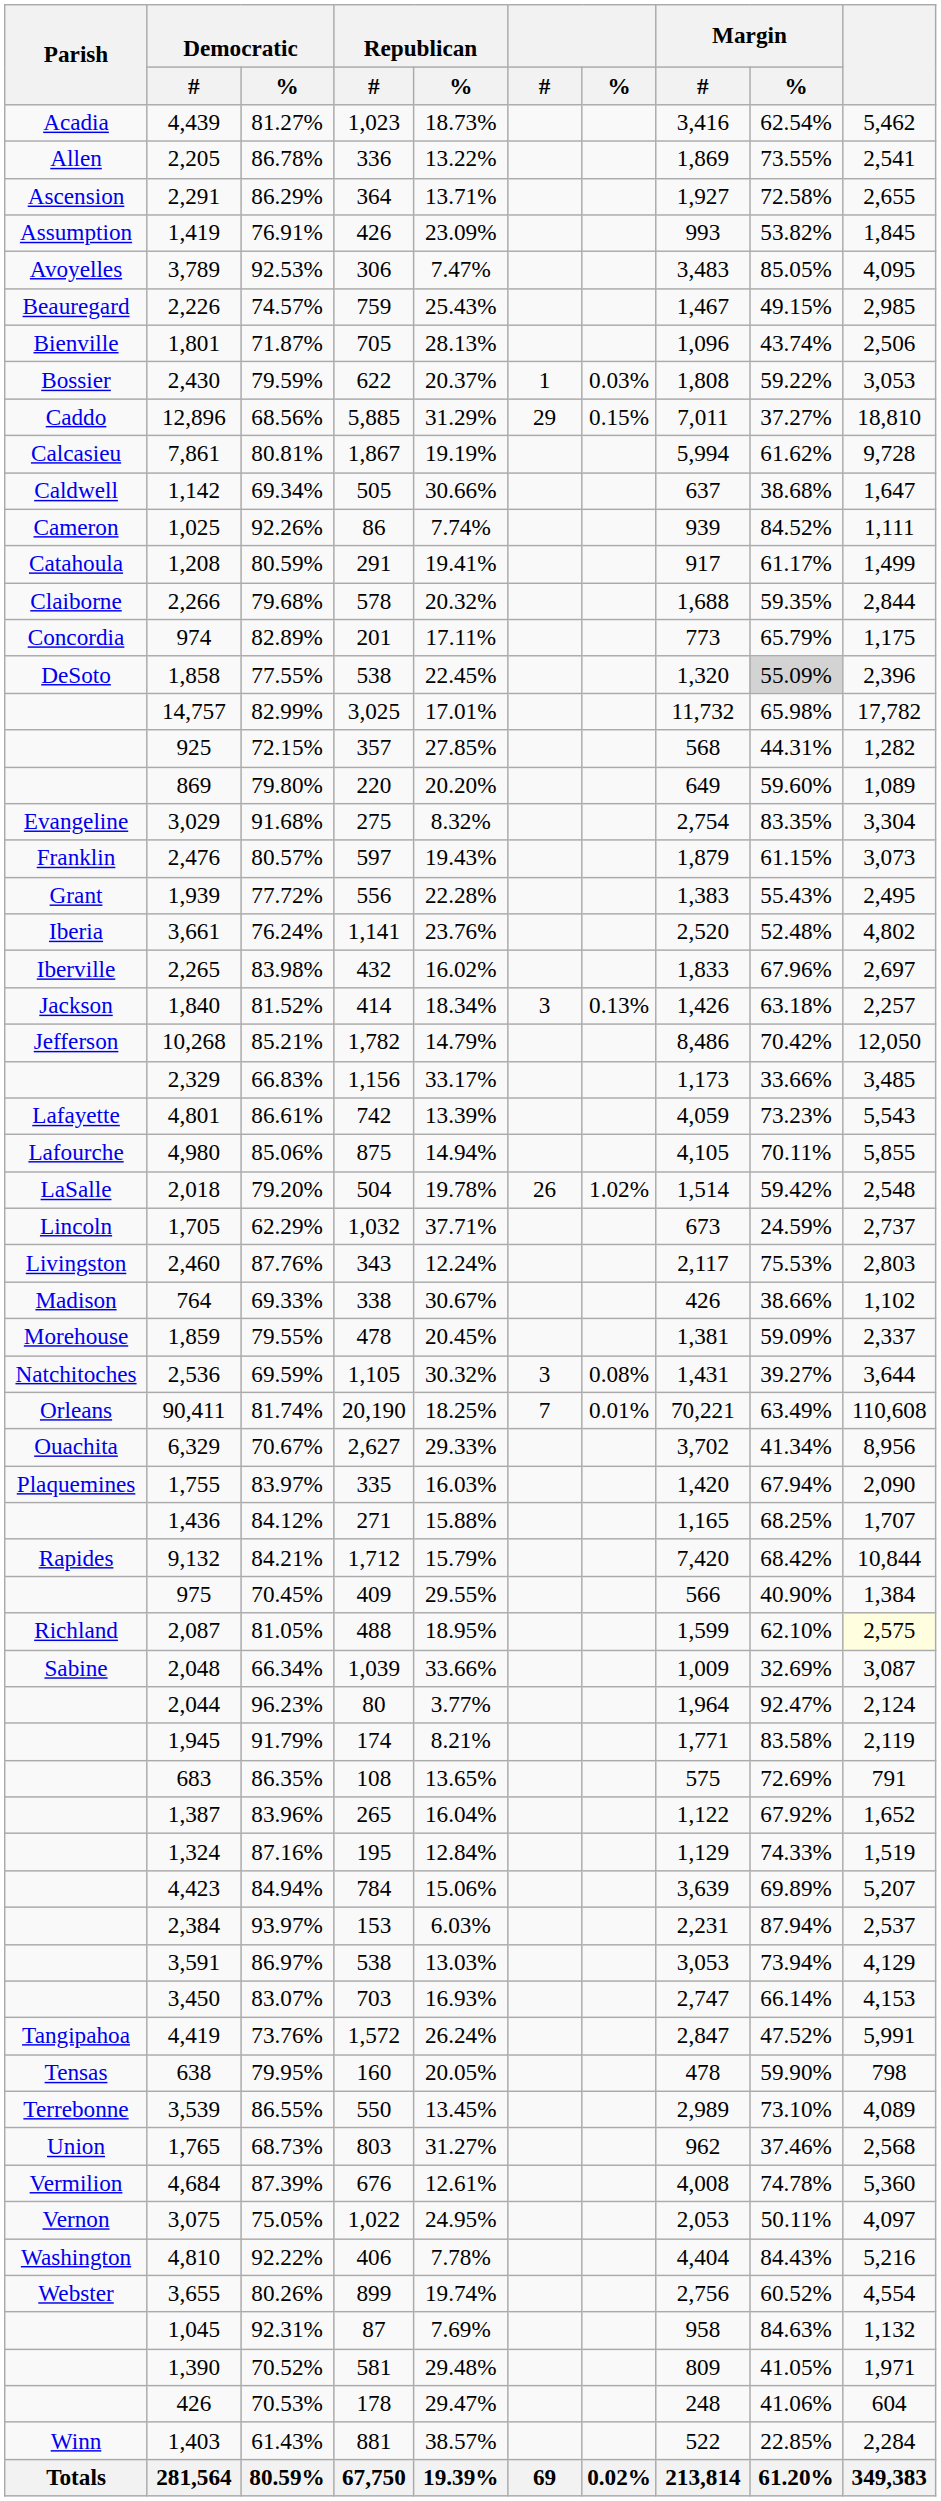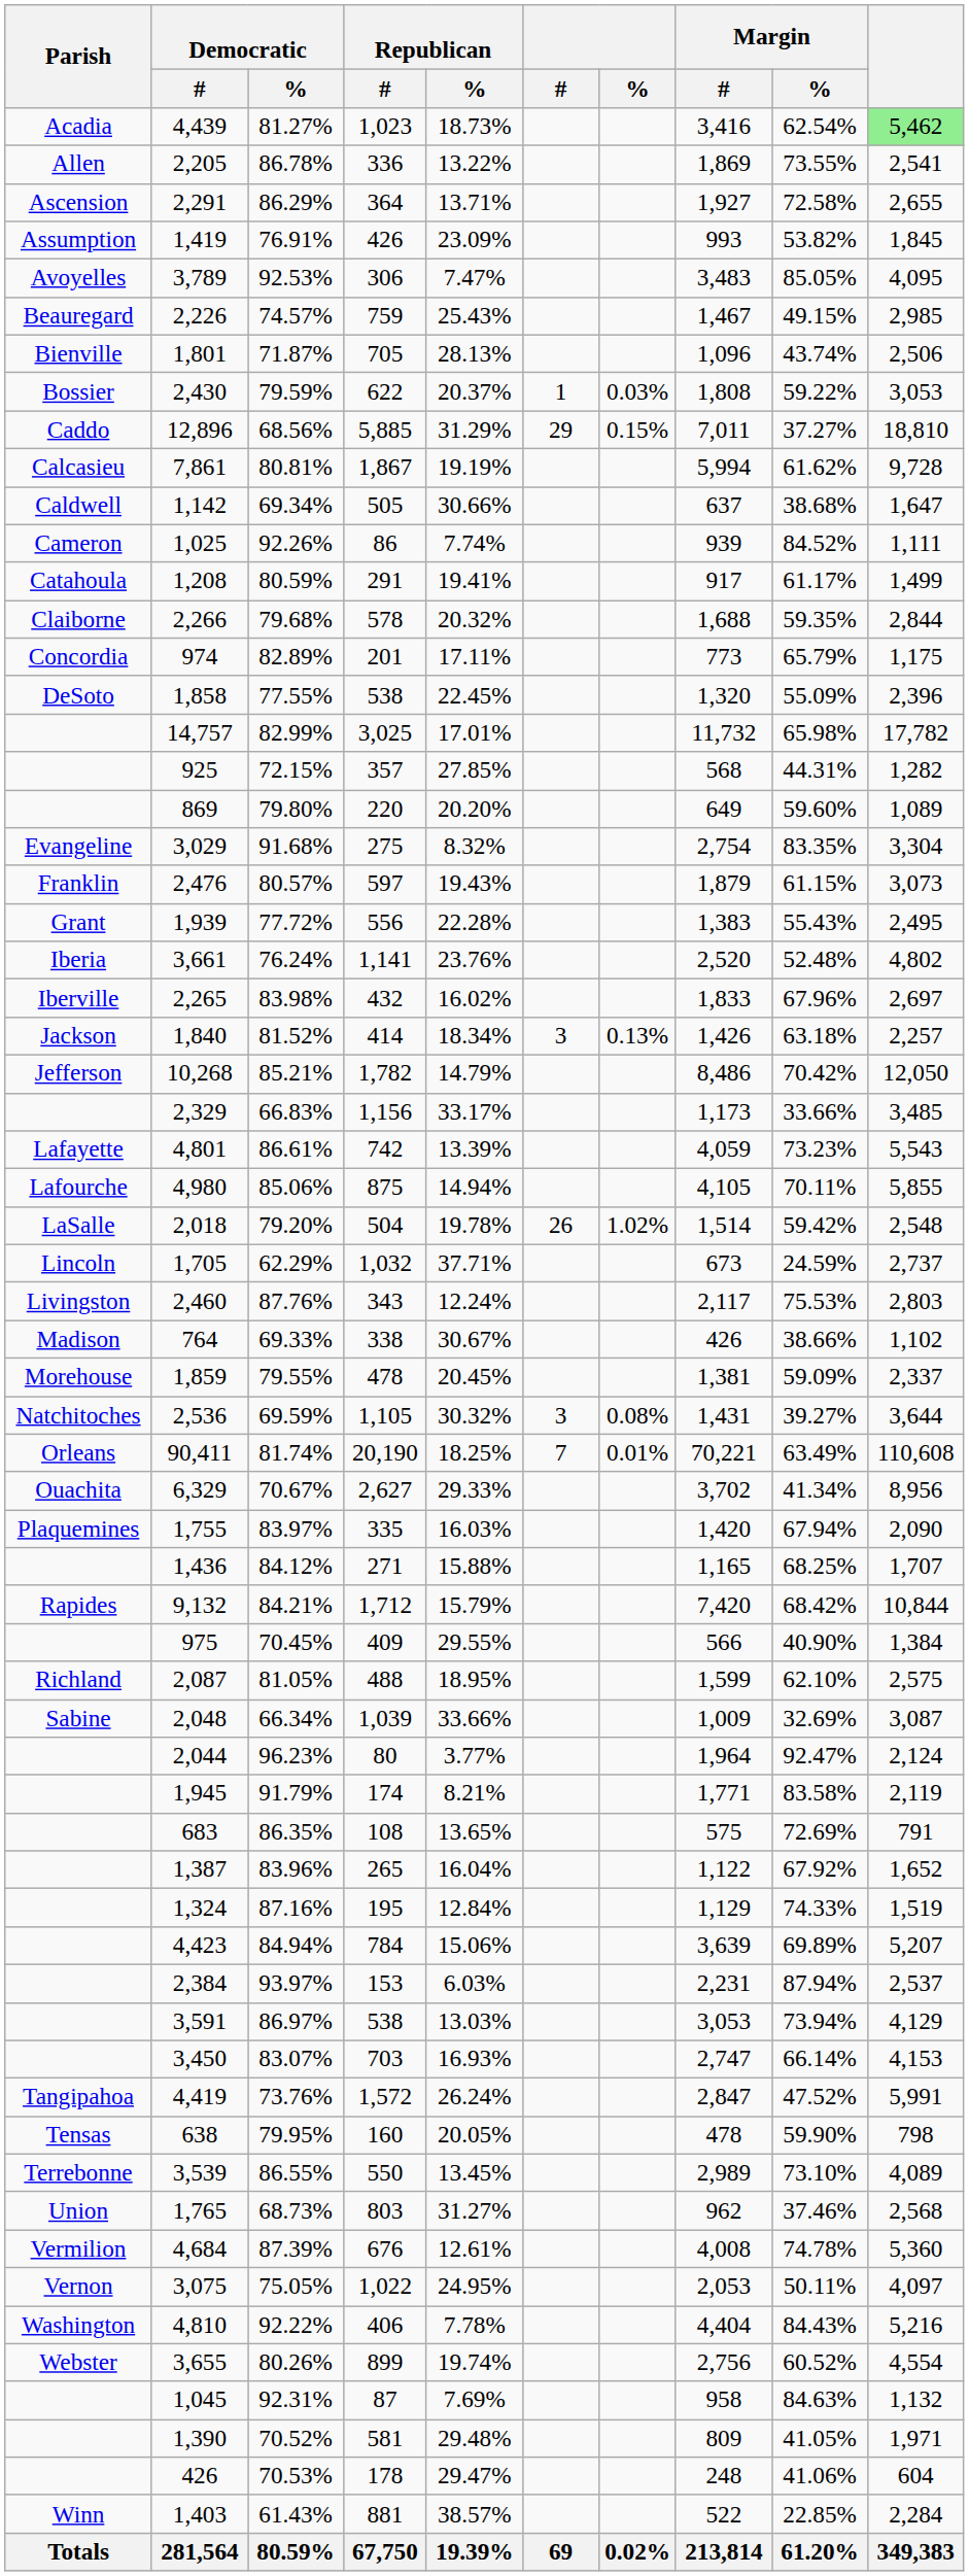4,439 | column 10: no background -> lightgreen background
1,858 | Margin / %: lightgrey background -> no background
2,087 | column 10: lightyellow background -> no background
